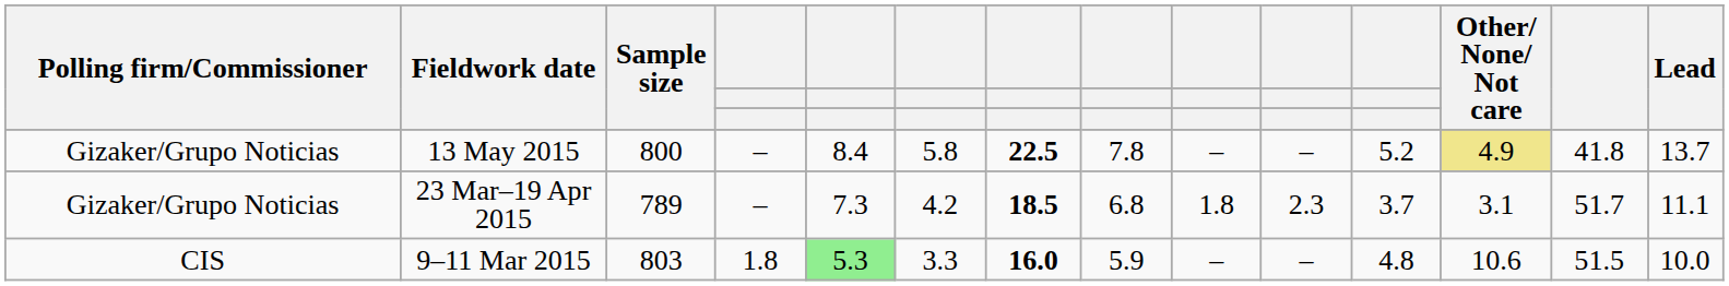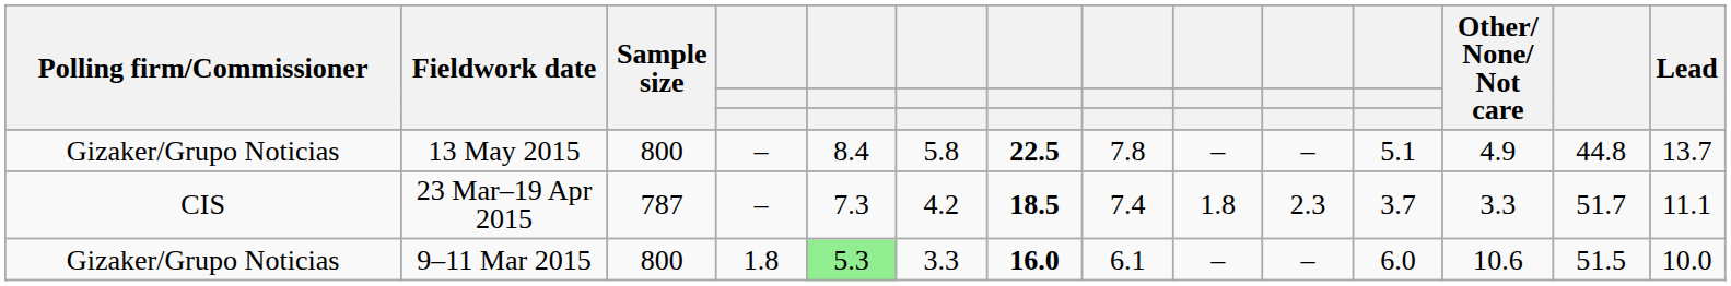13 May 2015 | column 11: 5.2 -> 5.1
13 May 2015 | Other/ None/ Not care: khaki background -> no background
13 May 2015 | column 13: 41.8 -> 44.8
23 Mar–19 Apr 2015 | Polling firm/Commissioner: Gizaker/Grupo Noticias -> CIS
23 Mar–19 Apr 2015 | Sample size: 789 -> 787
23 Mar–19 Apr 2015 | column 8: 6.8 -> 7.4
23 Mar–19 Apr 2015 | Other/ None/ Not care: 3.1 -> 3.3
9–11 Mar 2015 | Polling firm/Commissioner: CIS -> Gizaker/Grupo Noticias
9–11 Mar 2015 | Sample size: 803 -> 800
9–11 Mar 2015 | column 8: 5.9 -> 6.1
9–11 Mar 2015 | column 11: 4.8 -> 6.0
